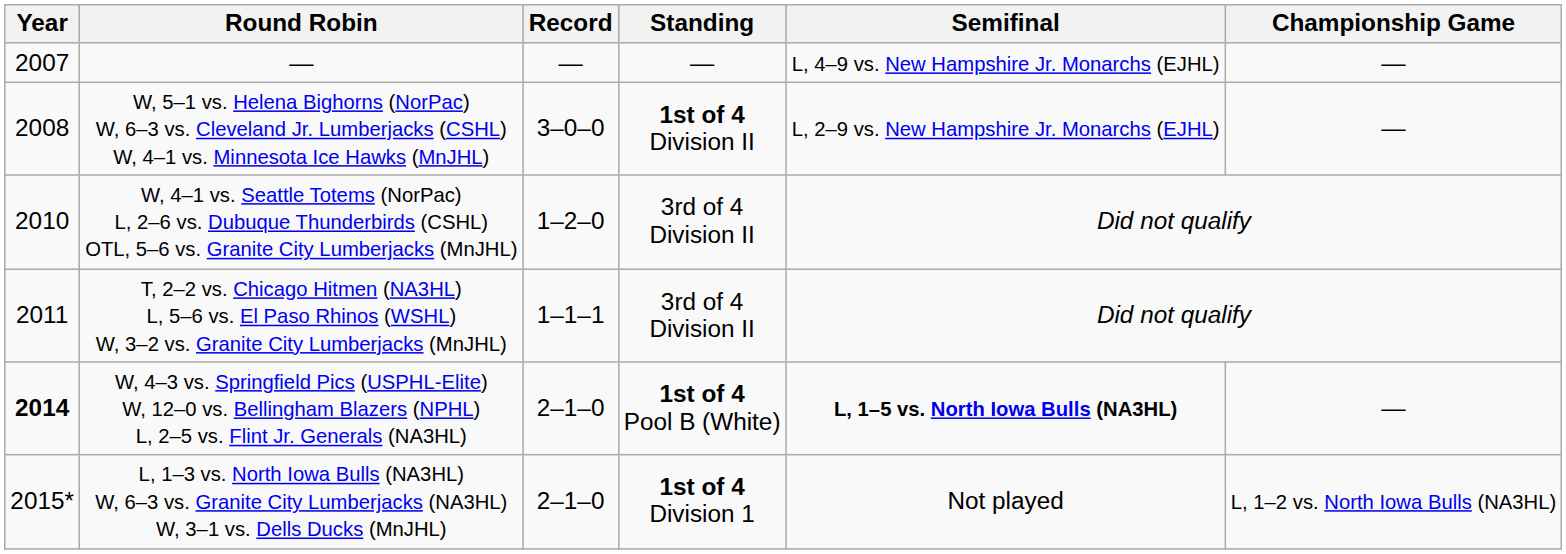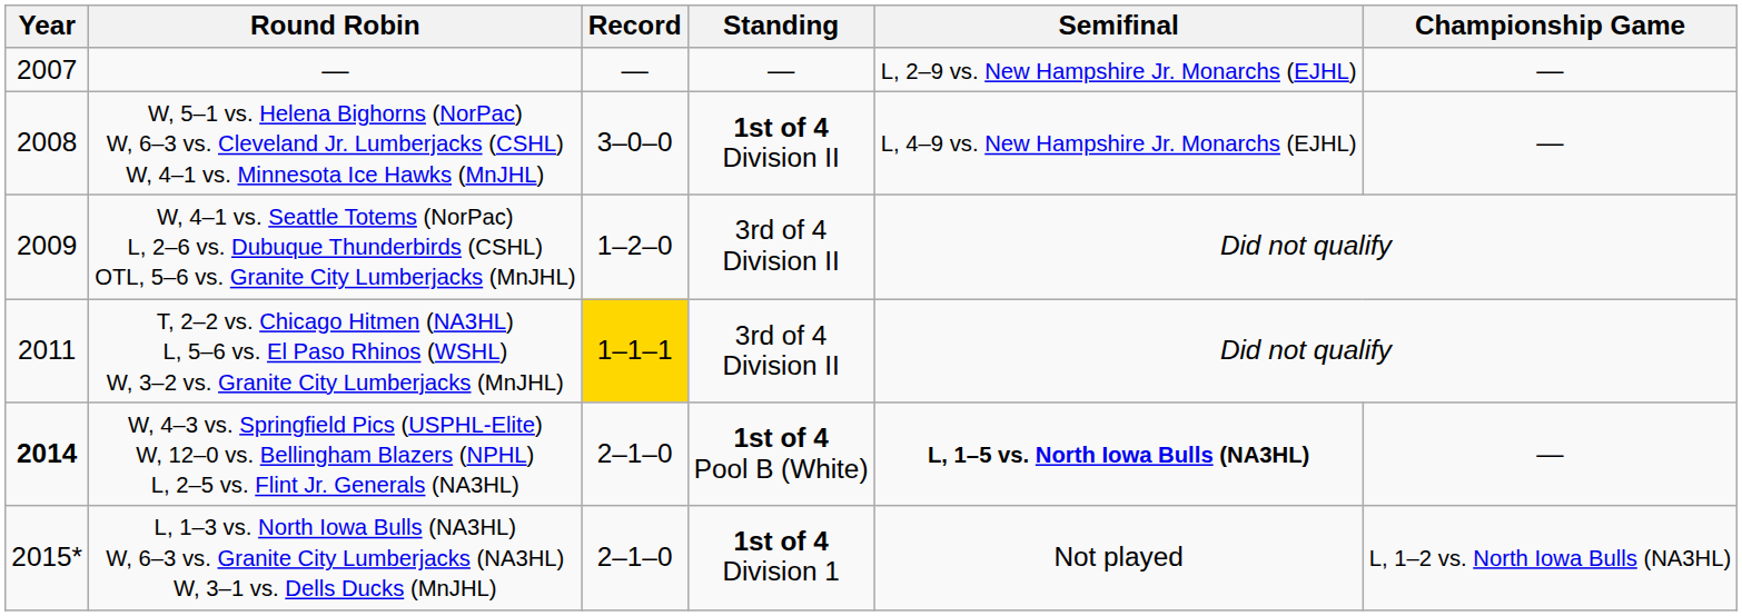row 2 | Semifinal: L, 4–9 vs. New Hampshire Jr. Monarchs (EJHL) -> L, 2–9 vs. New Hampshire Jr. Monarchs (EJHL)
row 3 | Semifinal: L, 2–9 vs. New Hampshire Jr. Monarchs (EJHL) -> L, 4–9 vs. New Hampshire Jr. Monarchs (EJHL)
row 4 | Year: 2010 -> 2009
row 5 | Record: no background -> gold background
